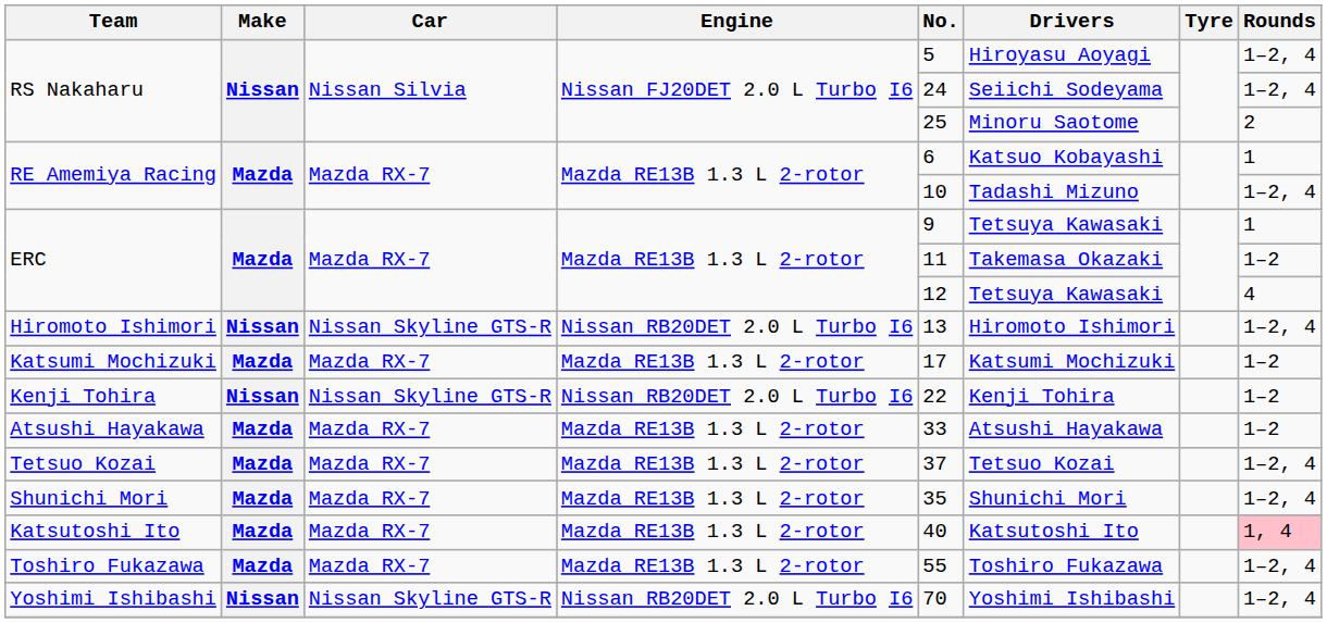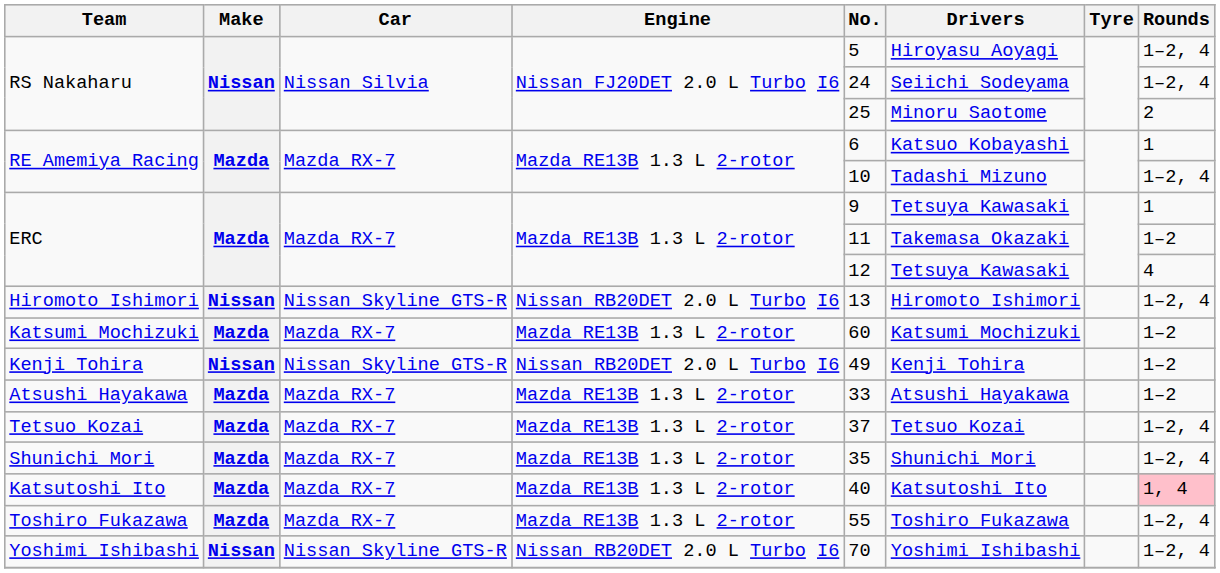row 11 | No.: 17 -> 60
row 12 | No.: 22 -> 49
